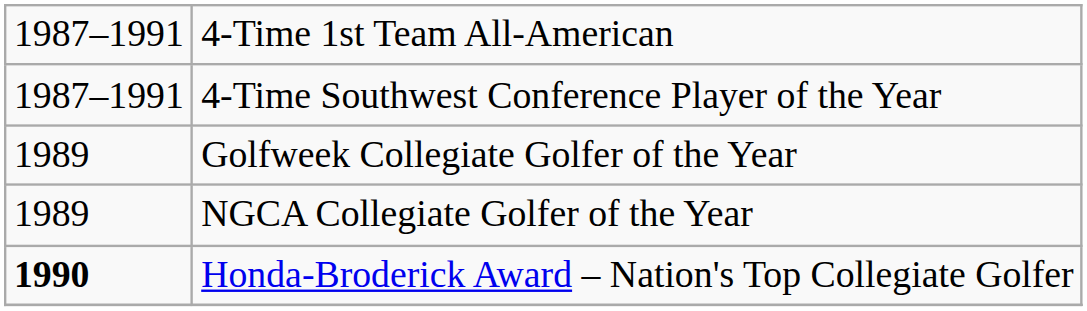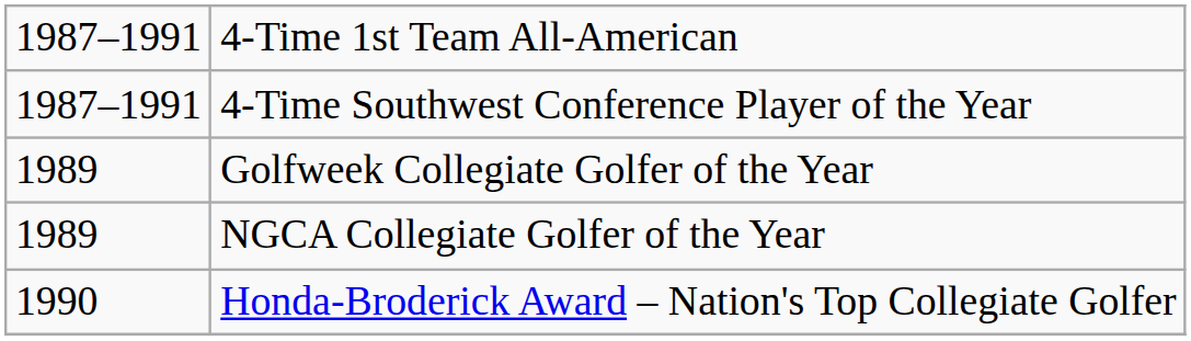Honda-Broderick Award – Nation's Top Collegiate Golfer | column 1: bold -> normal
